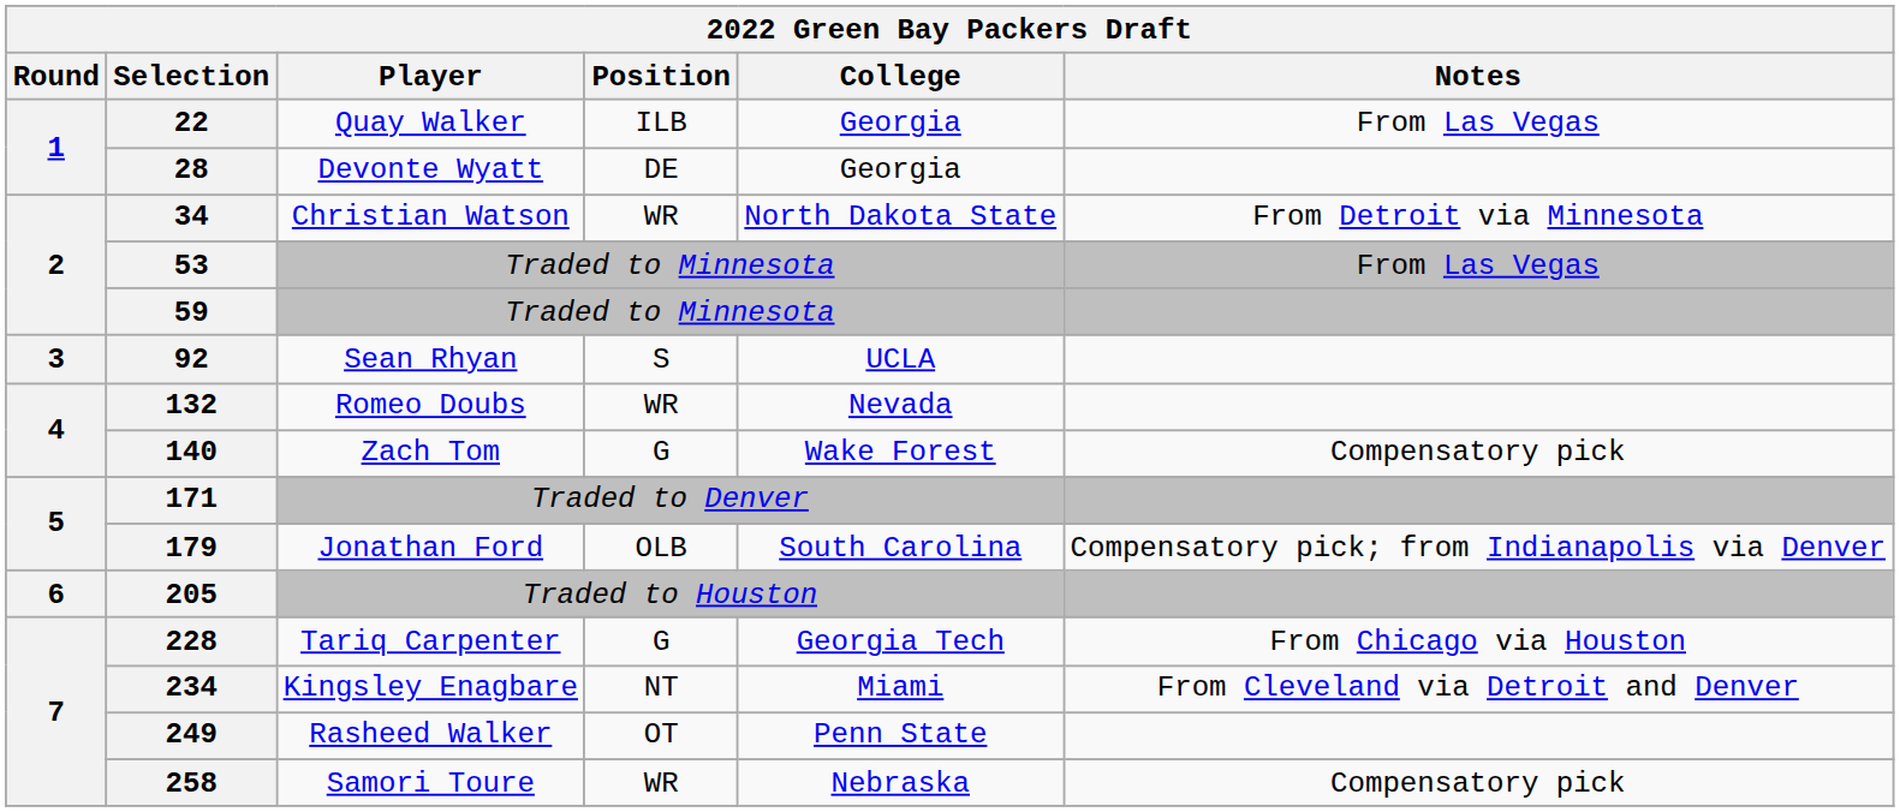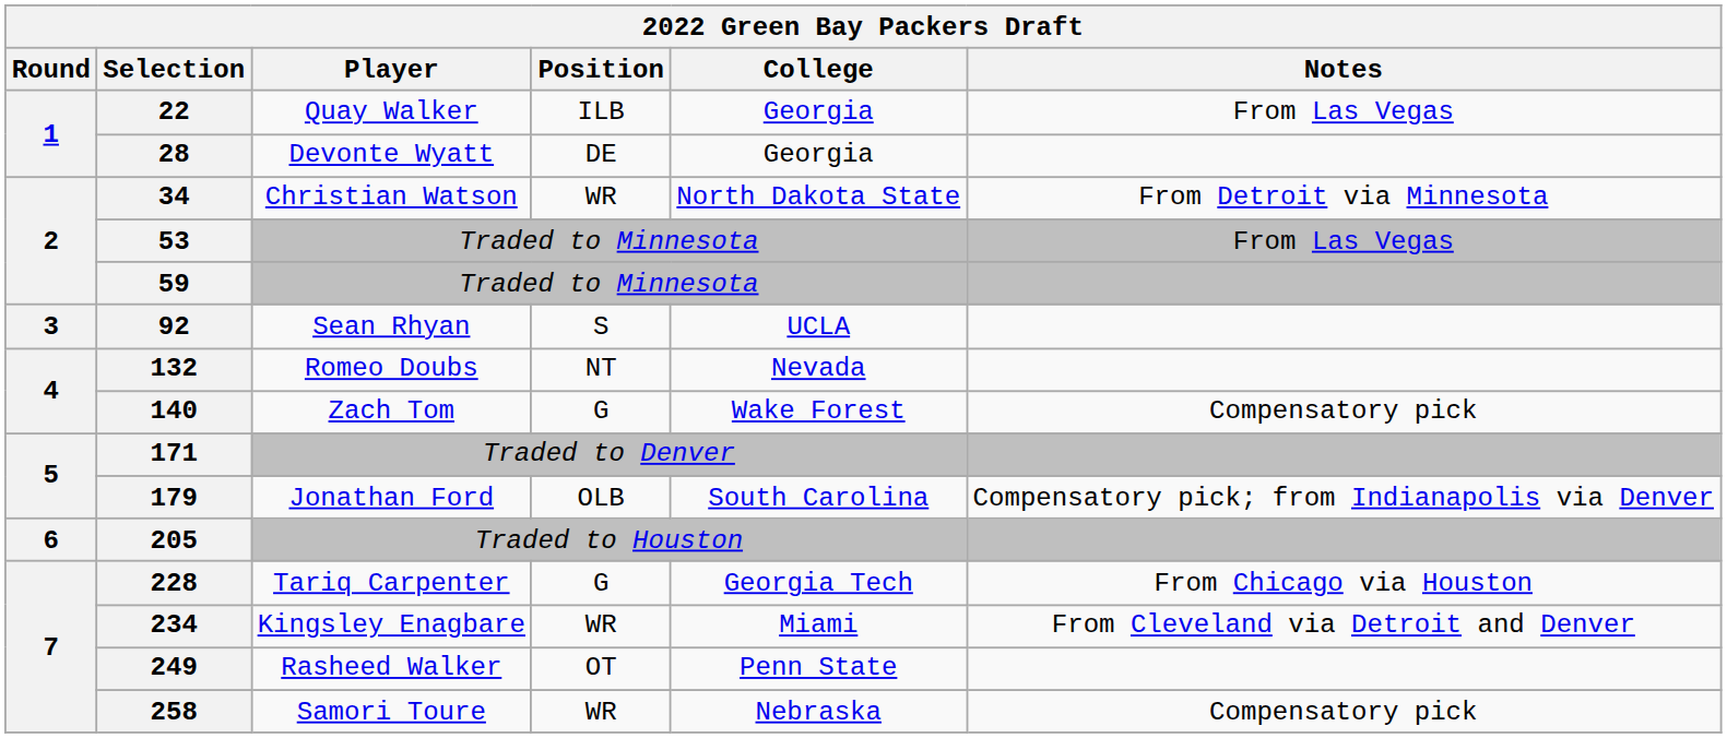132 | Position: WR -> NT
234 | Position: NT -> WR
